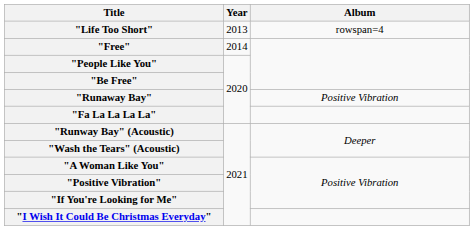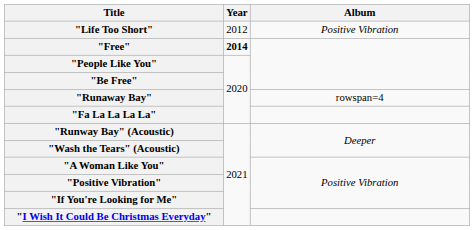"Life Too Short" | Year: 2013 -> 2012
"Life Too Short" | Album: rowspan=4 -> Positive Vibration
"Free" | Year: normal -> bold
"Runaway Bay" | Album: Positive Vibration -> rowspan=4
